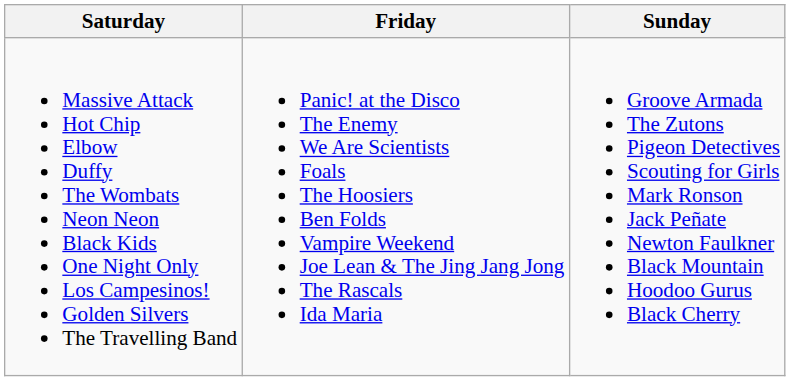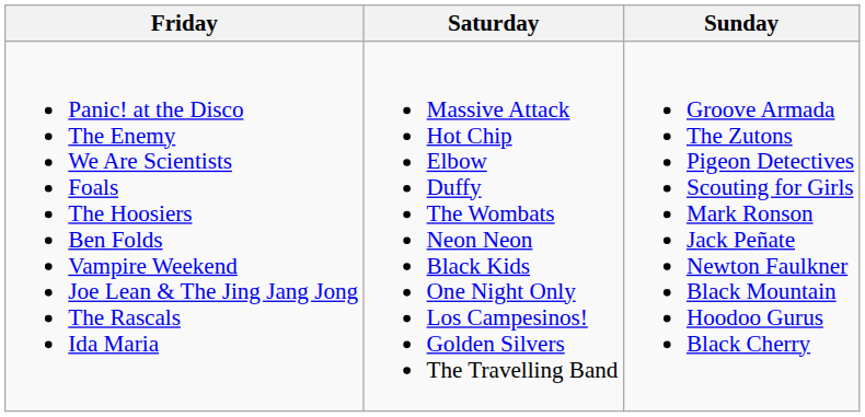columns swapped: Friday <-> Saturday
